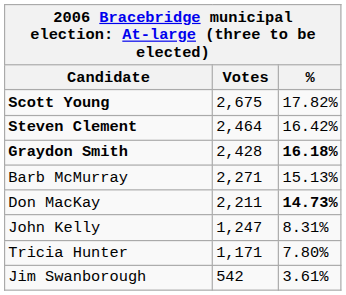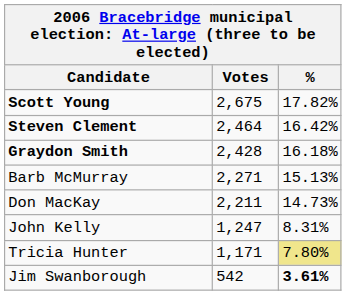Graydon Smith | %: bold -> normal
Don MacKay | %: bold -> normal
Tricia Hunter | %: no background -> khaki background
Jim Swanborough | %: normal -> bold
